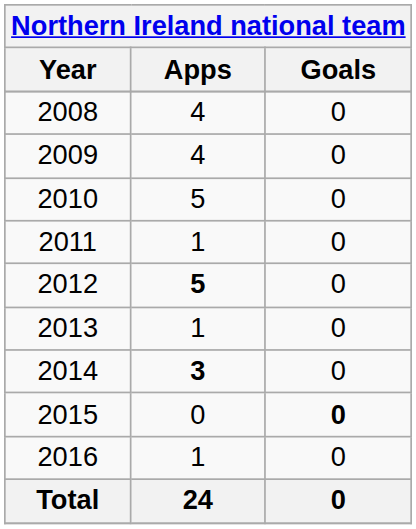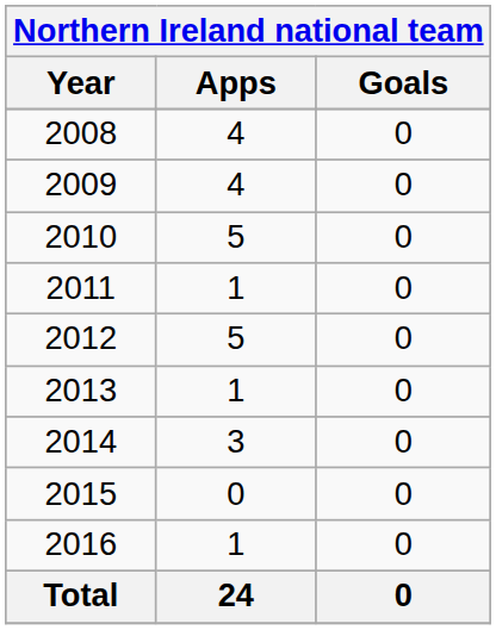2012 | Apps: bold -> normal
2014 | Apps: bold -> normal
2015 | Goals: bold -> normal
